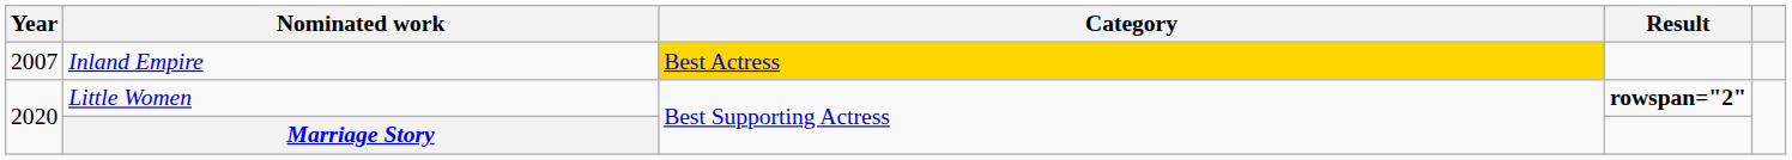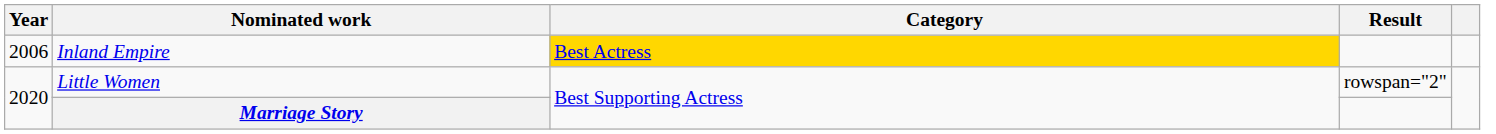Inland Empire | Year: 2007 -> 2006
Little Women | Result: bold -> normal
